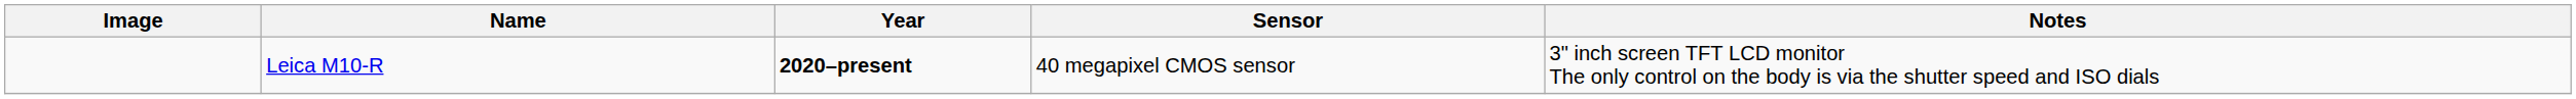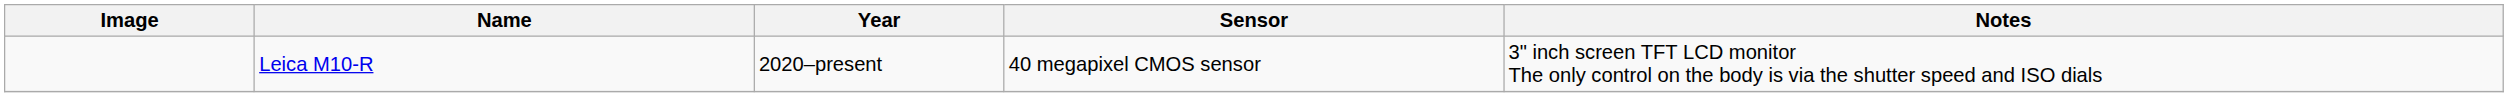Leica M10-R | Year: bold -> normal
